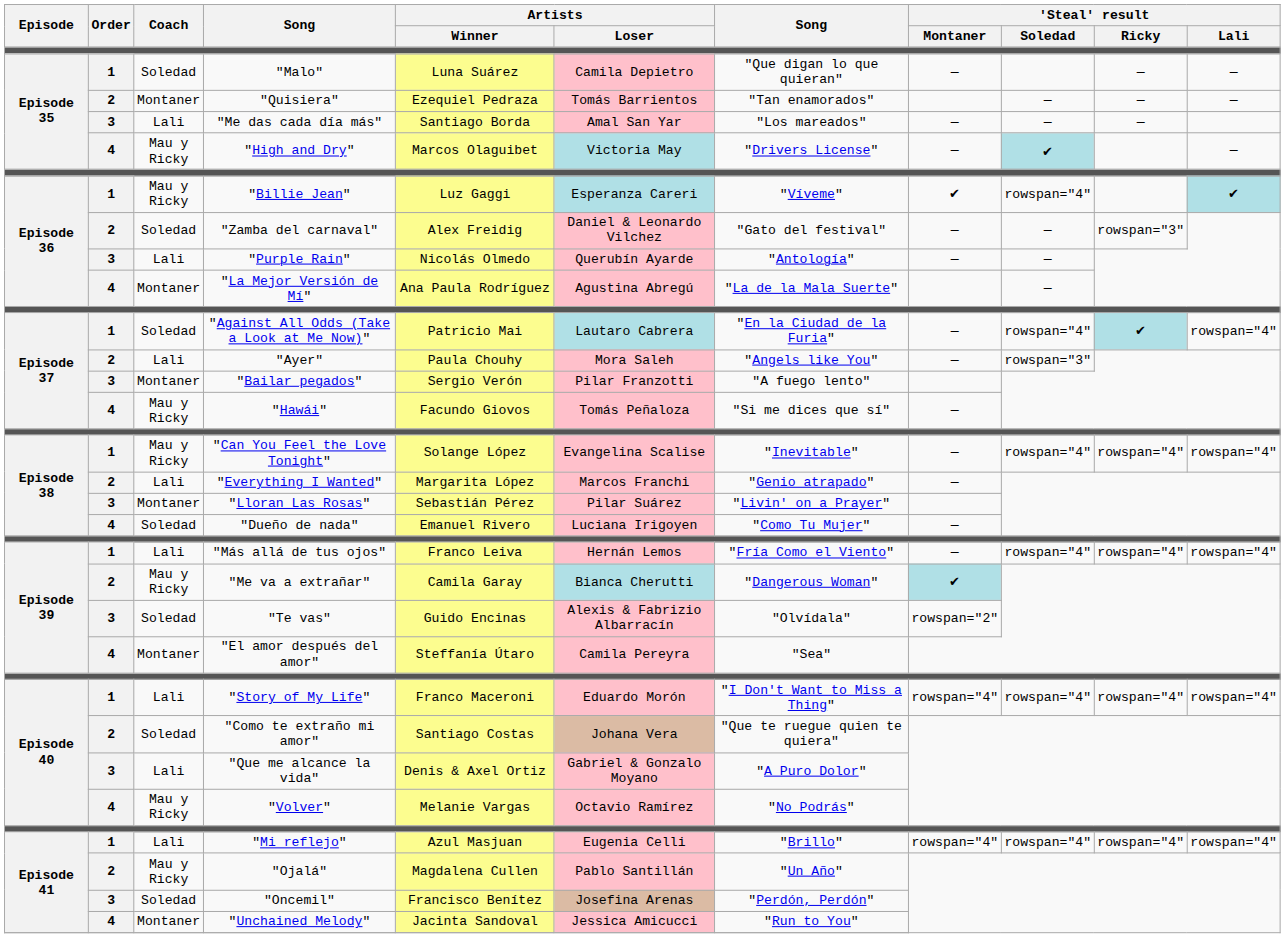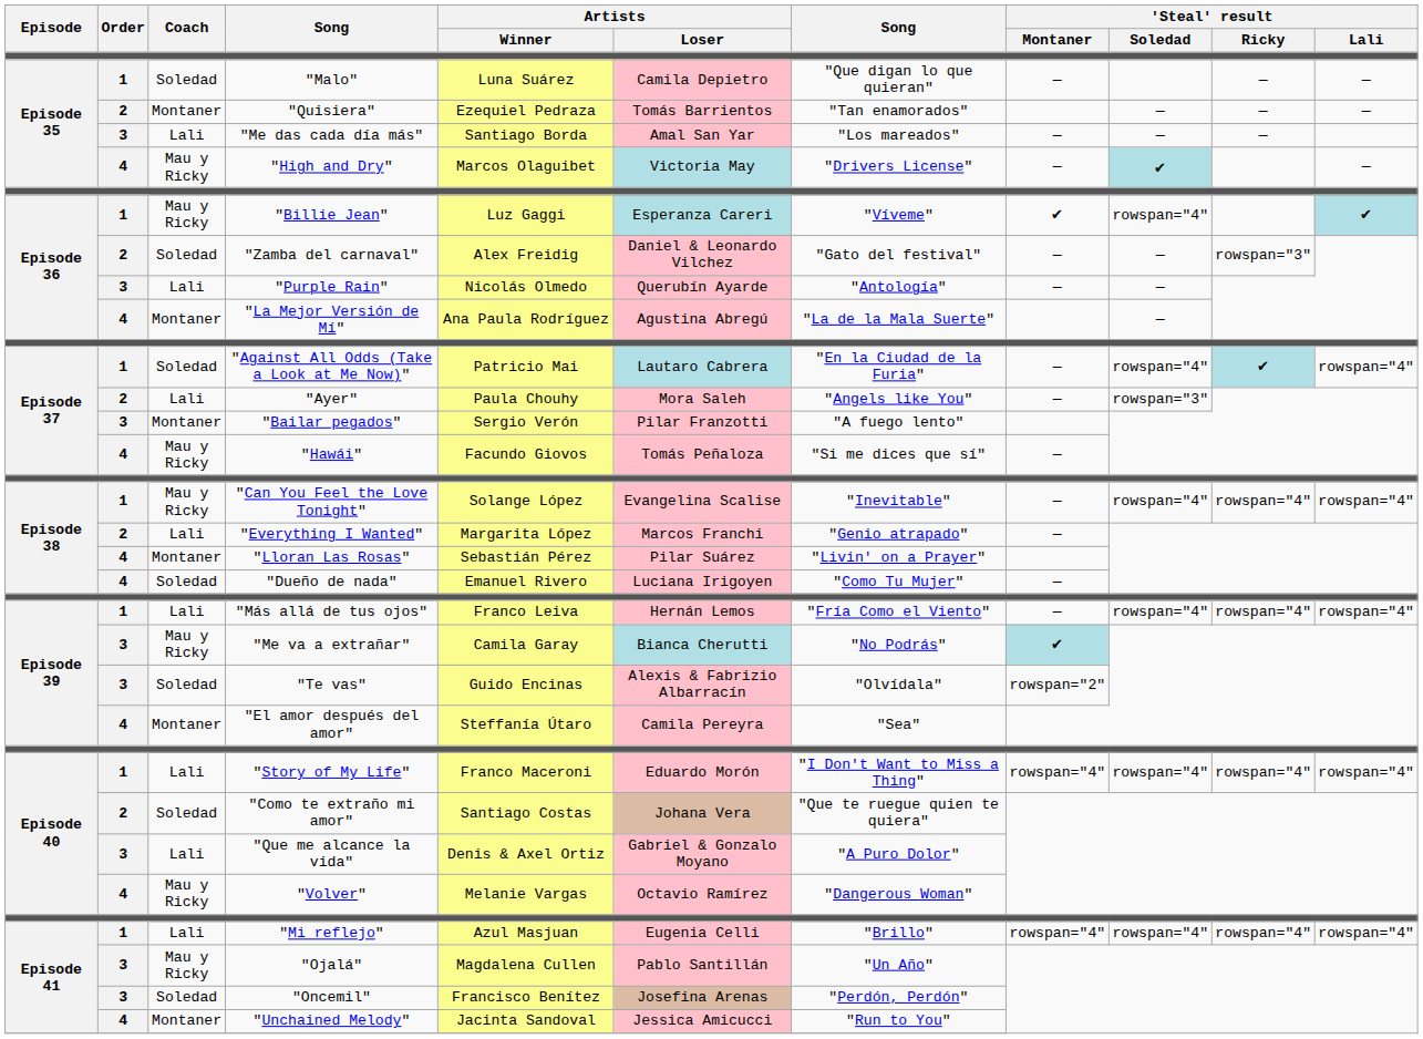"Lloran Las Rosas" | Order: 3 -> 4
"Me va a extrañar" | Order: 2 -> 3
"Me va a extrañar" | column 7: "Dangerous Woman" -> "No Podrás"
"Volver" | column 7: "No Podrás" -> "Dangerous Woman"
"Ojalá" | Order: 2 -> 3
